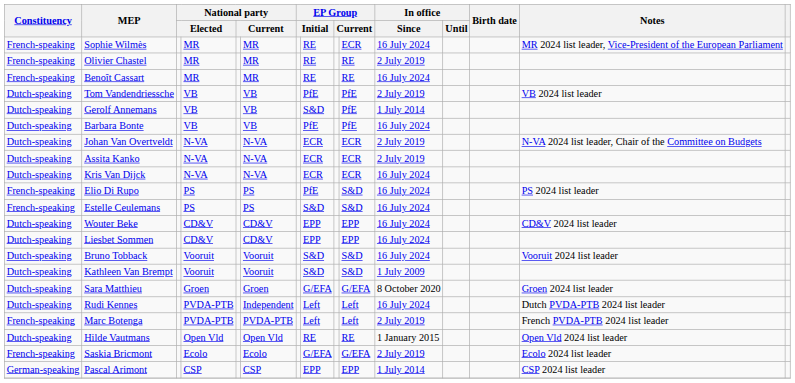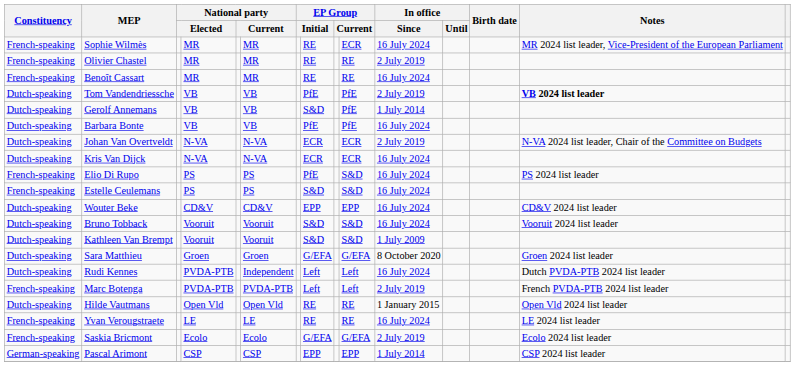Tom Vandendriessche | Notes: normal -> bold
- row: Dutch-speaking | Assita Kanko | N-VA | N-VA | ECR | ECR | 2 July 2019
- row: Dutch-speaking | Liesbet Sommen | CD&V | CD&V | EPP | EPP | 16 July 2024
+ row: French-speaking | Yvan Verougstraete | LE | LE | RE | RE | 16 July 2024 | LE 2024 list leader
